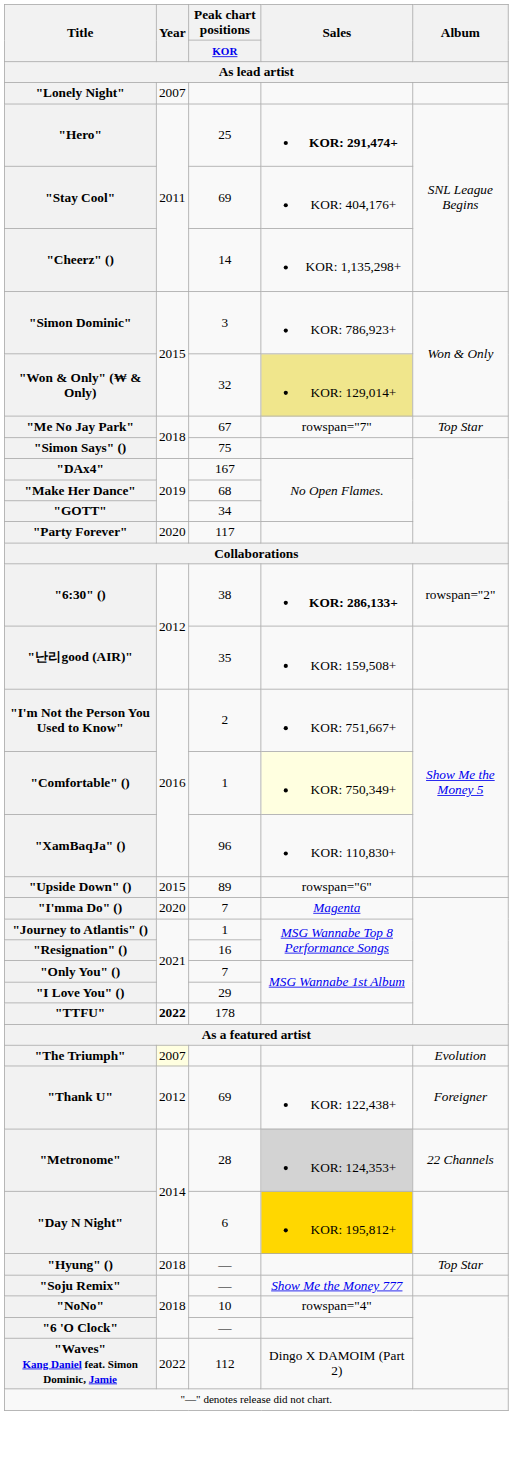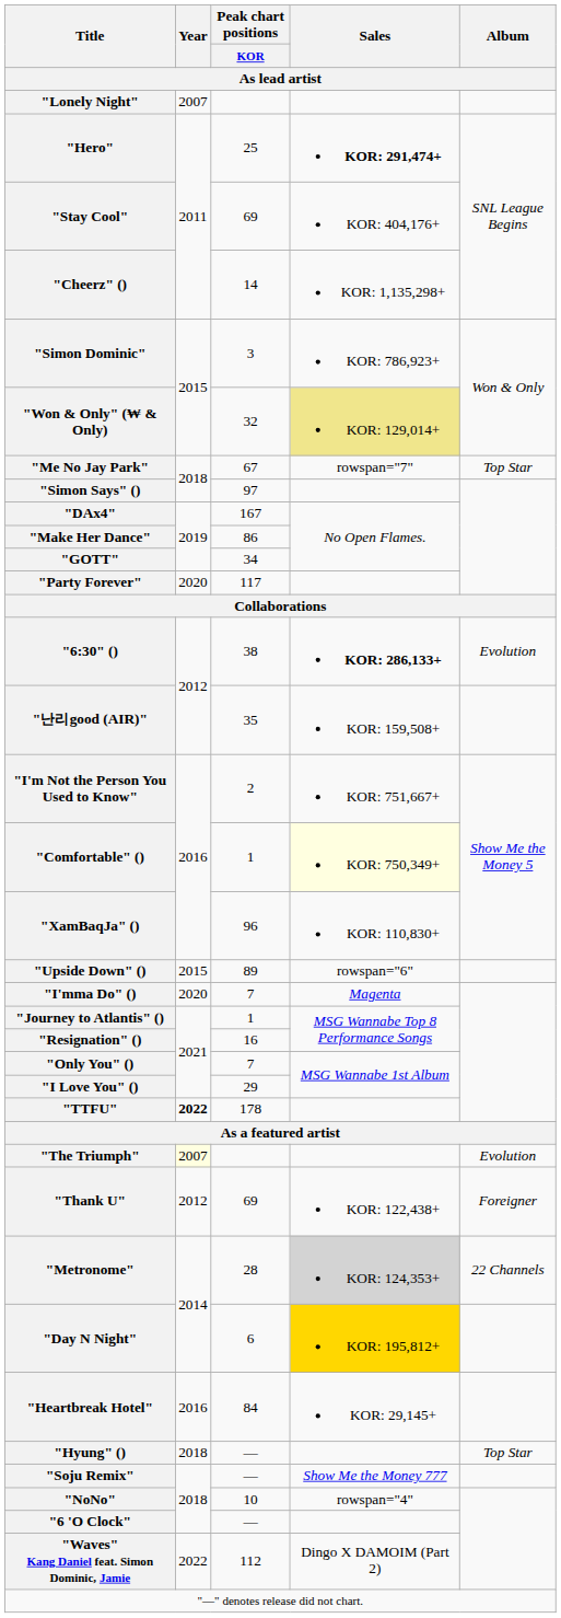"Simon Says" () | Peak chart positions / KOR: 75 -> 97
"Make Her Dance" | Peak chart positions / KOR: 68 -> 86
"6:30" () | Album: rowspan="2" -> Evolution
+ row: "Heartbreak Hotel" | 2016 | 84 | KOR: 29,145+
